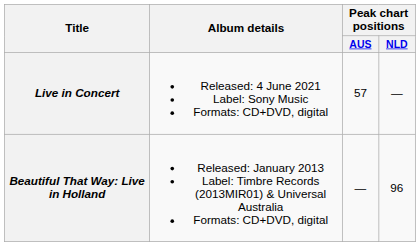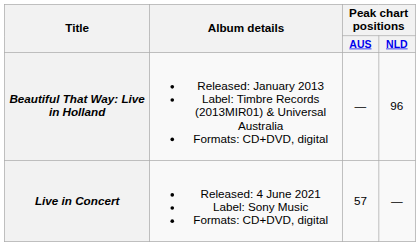rows swapped: Beautiful That Way: Live in Holland <-> Live in Concert
